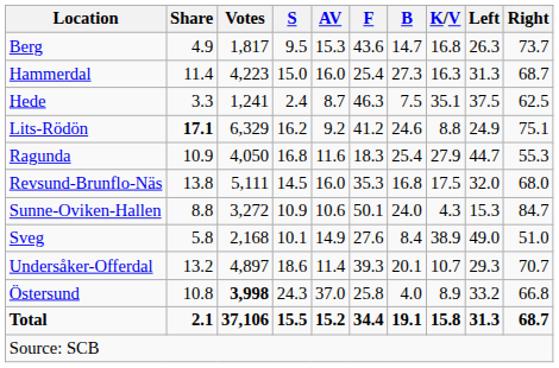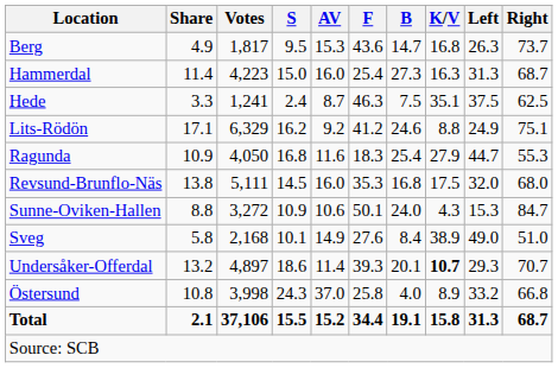Lits-Rödön | Share: bold -> normal
Undersåker-Offerdal | K/V: normal -> bold
Östersund | Votes: bold -> normal
